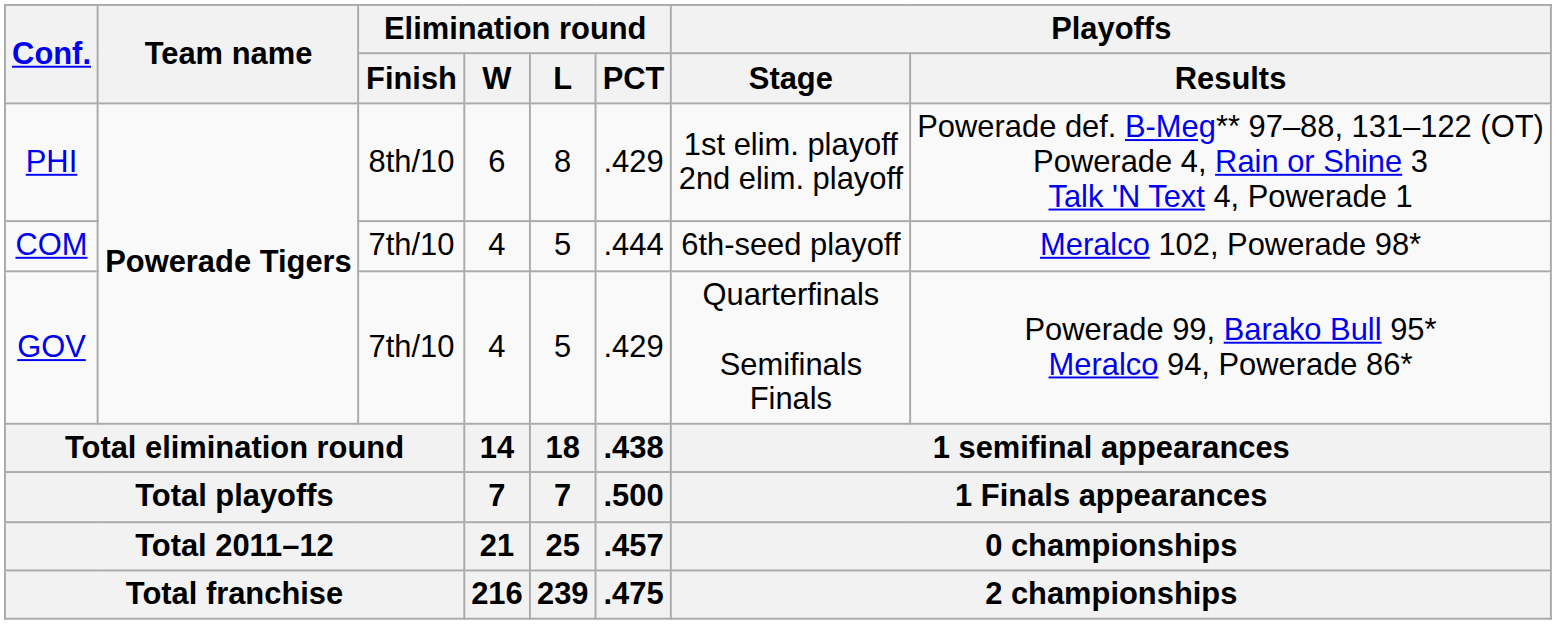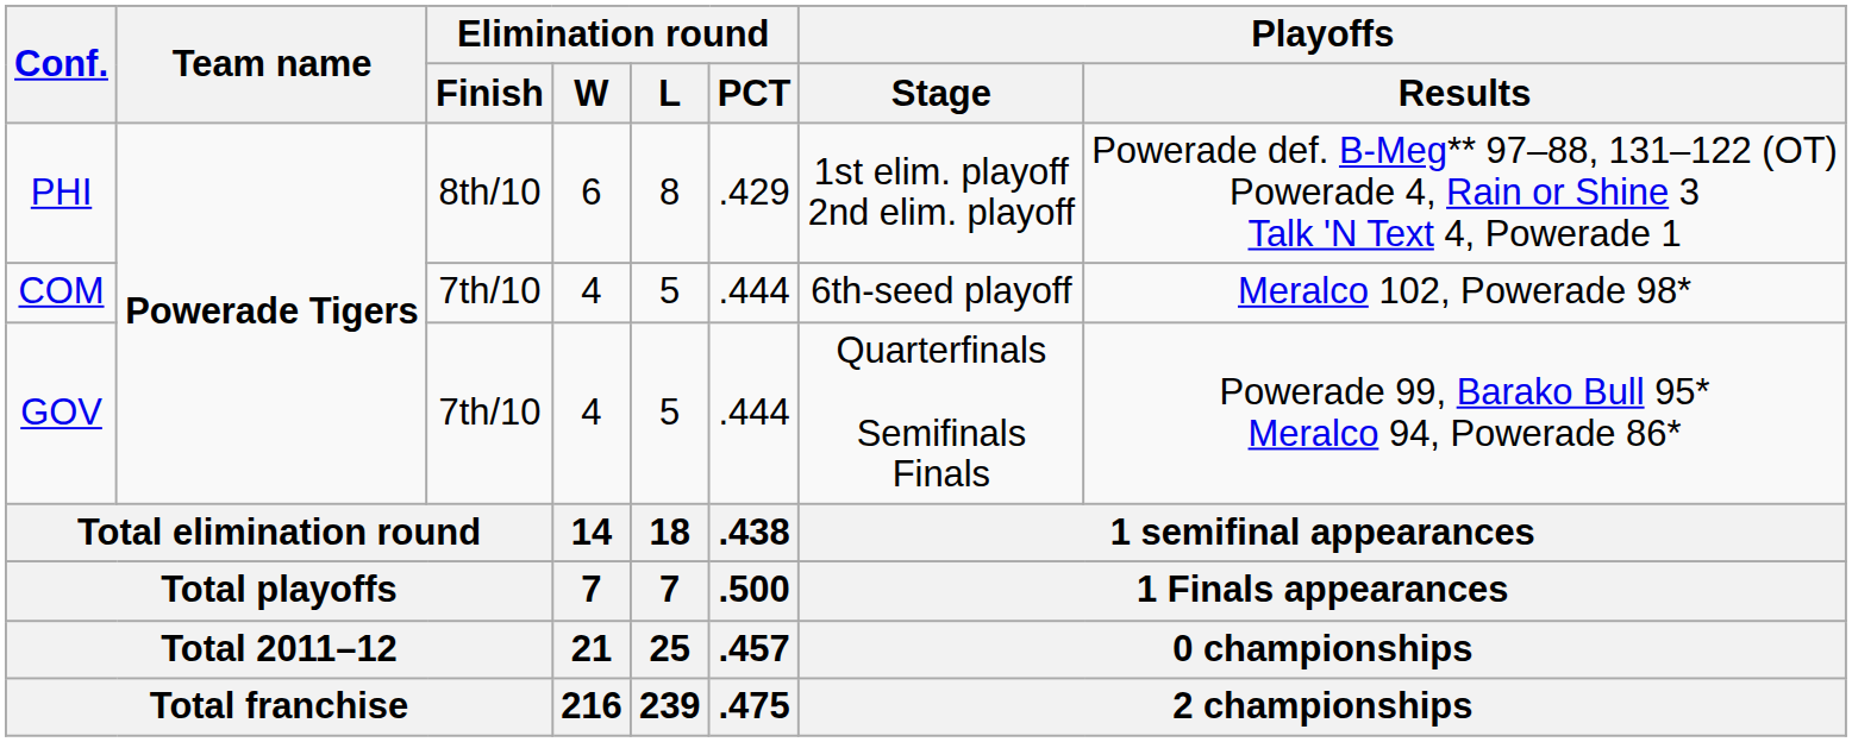GOV | Elimination round / PCT: .429 -> .444
